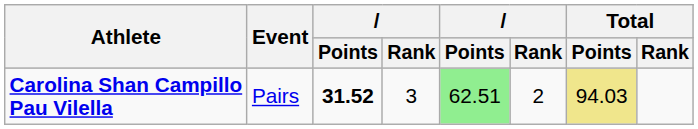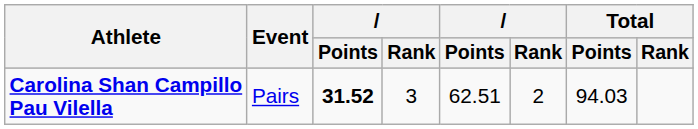Carolina Shan Campillo Pau Vilella | column 5: lightgreen background -> no background
Carolina Shan Campillo Pau Vilella | Total / Points: khaki background -> no background
